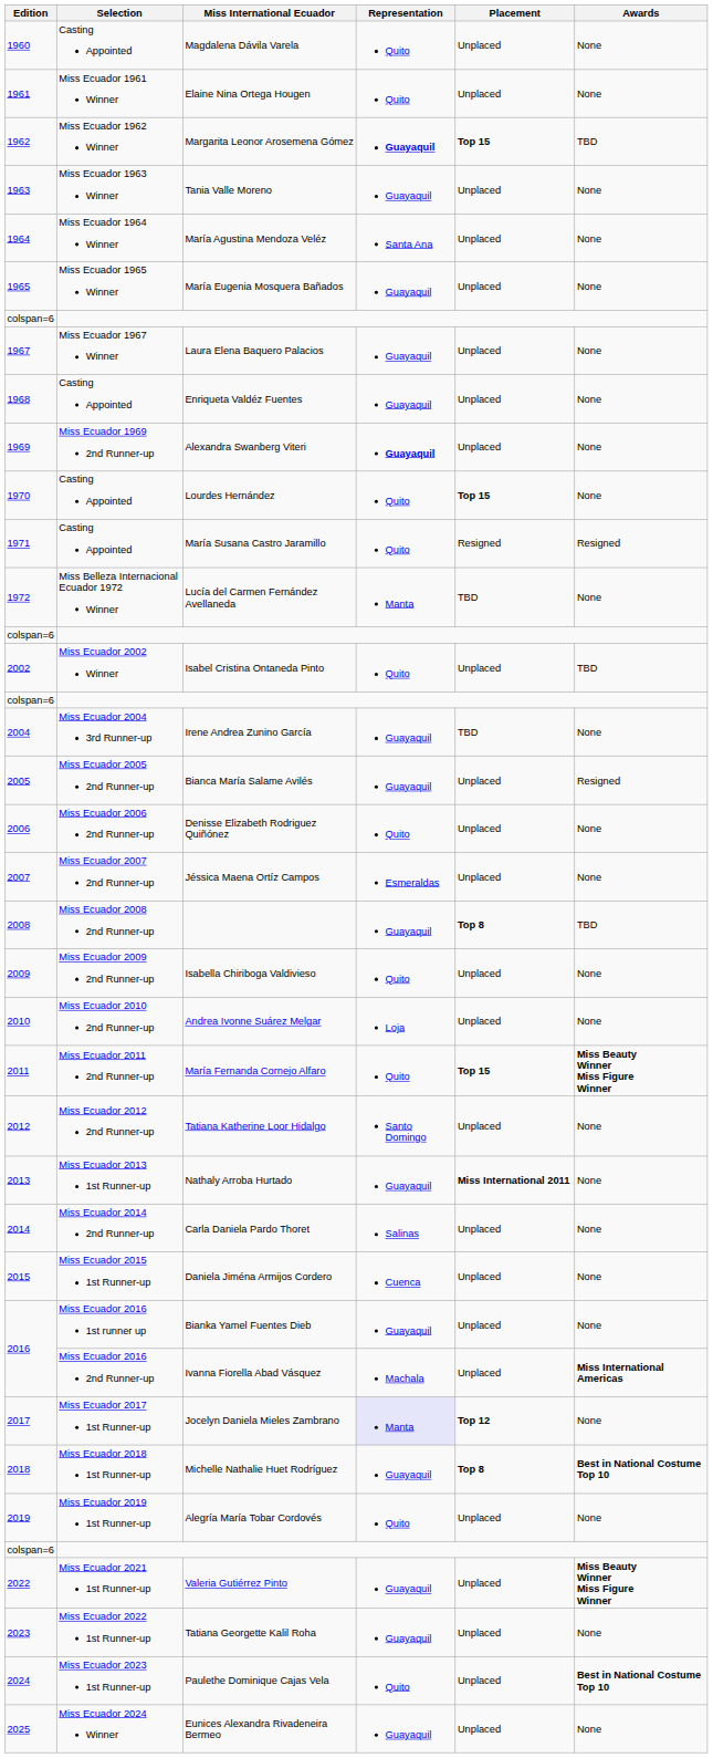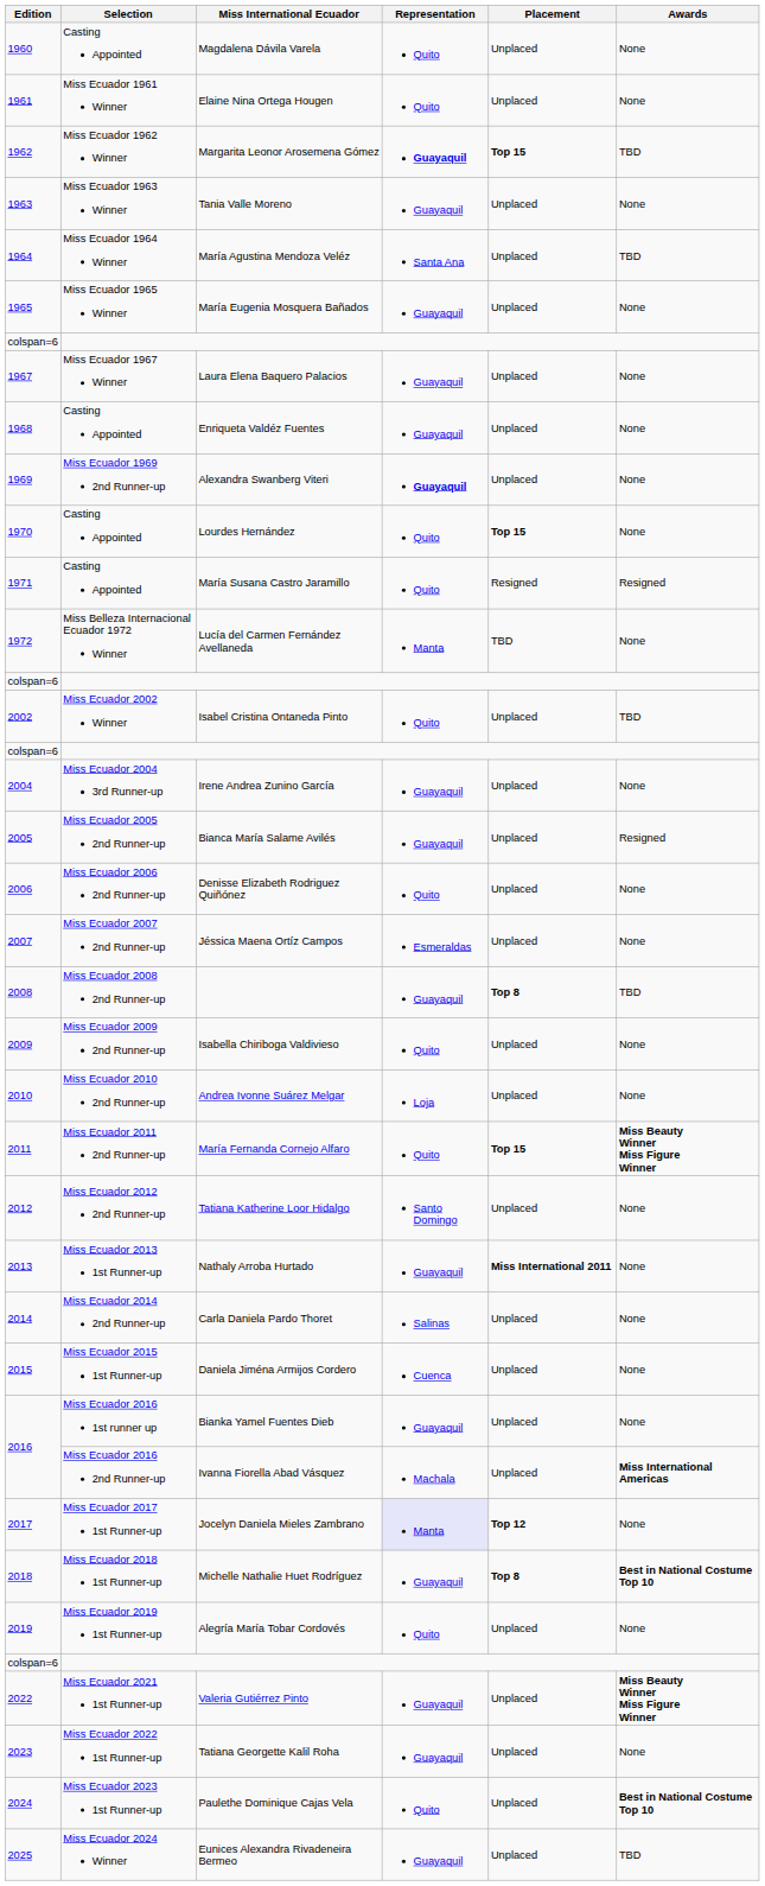1964 | Awards: None -> TBD
2004 | Placement: TBD -> Unplaced
2025 | Awards: None -> TBD
